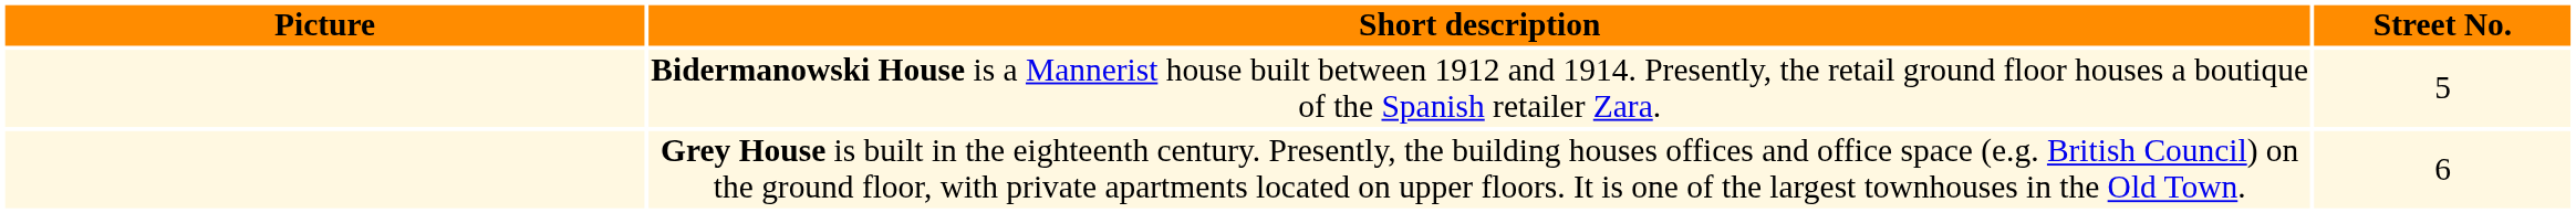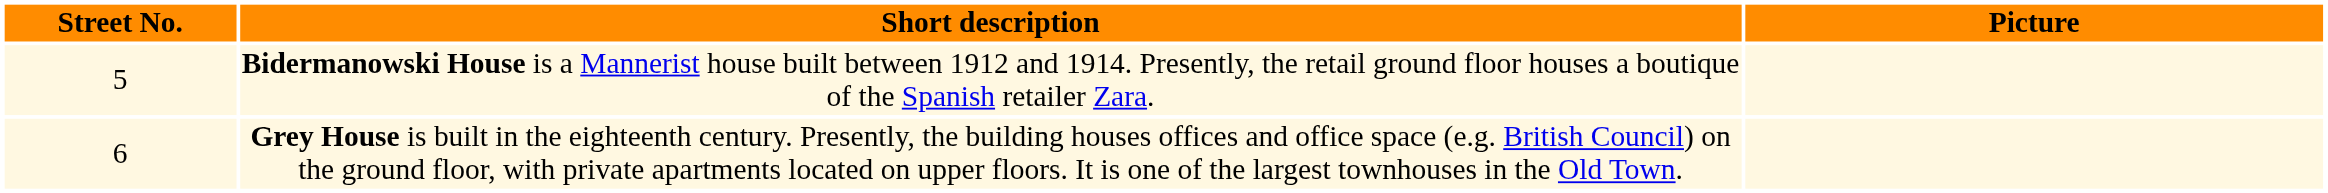columns swapped: Street No. <-> Picture
